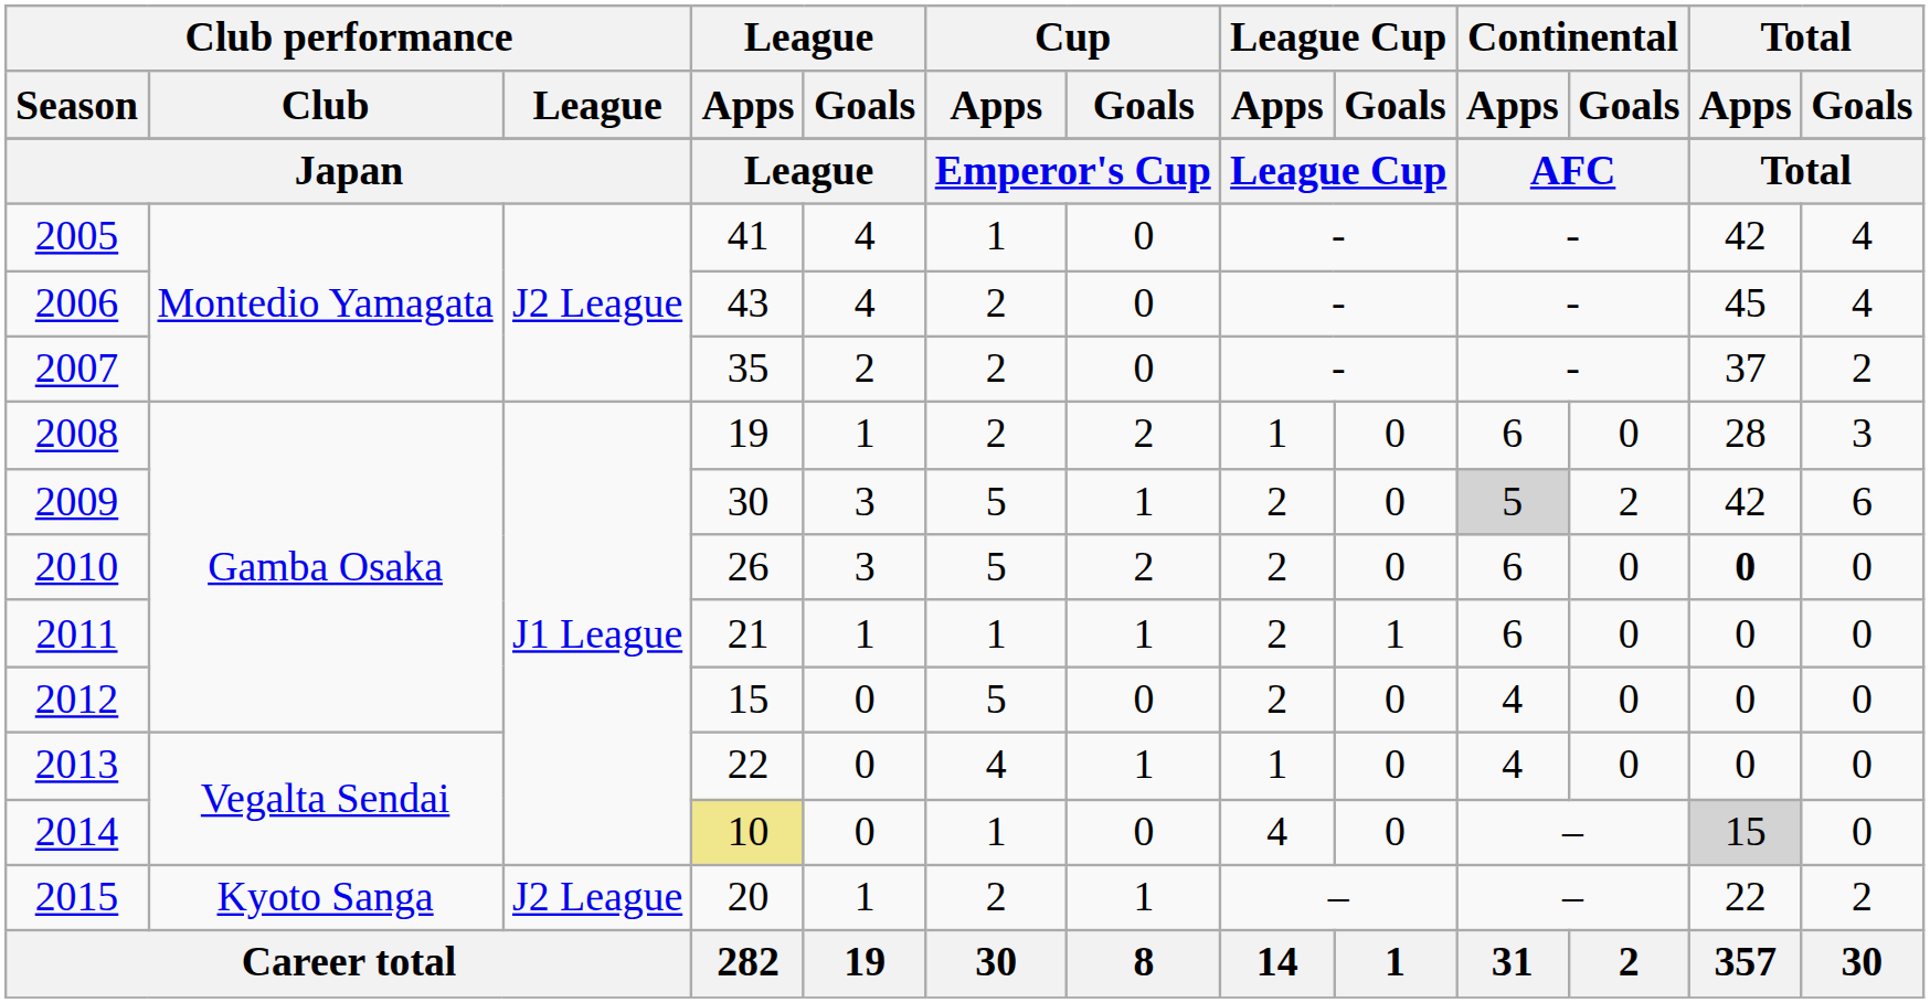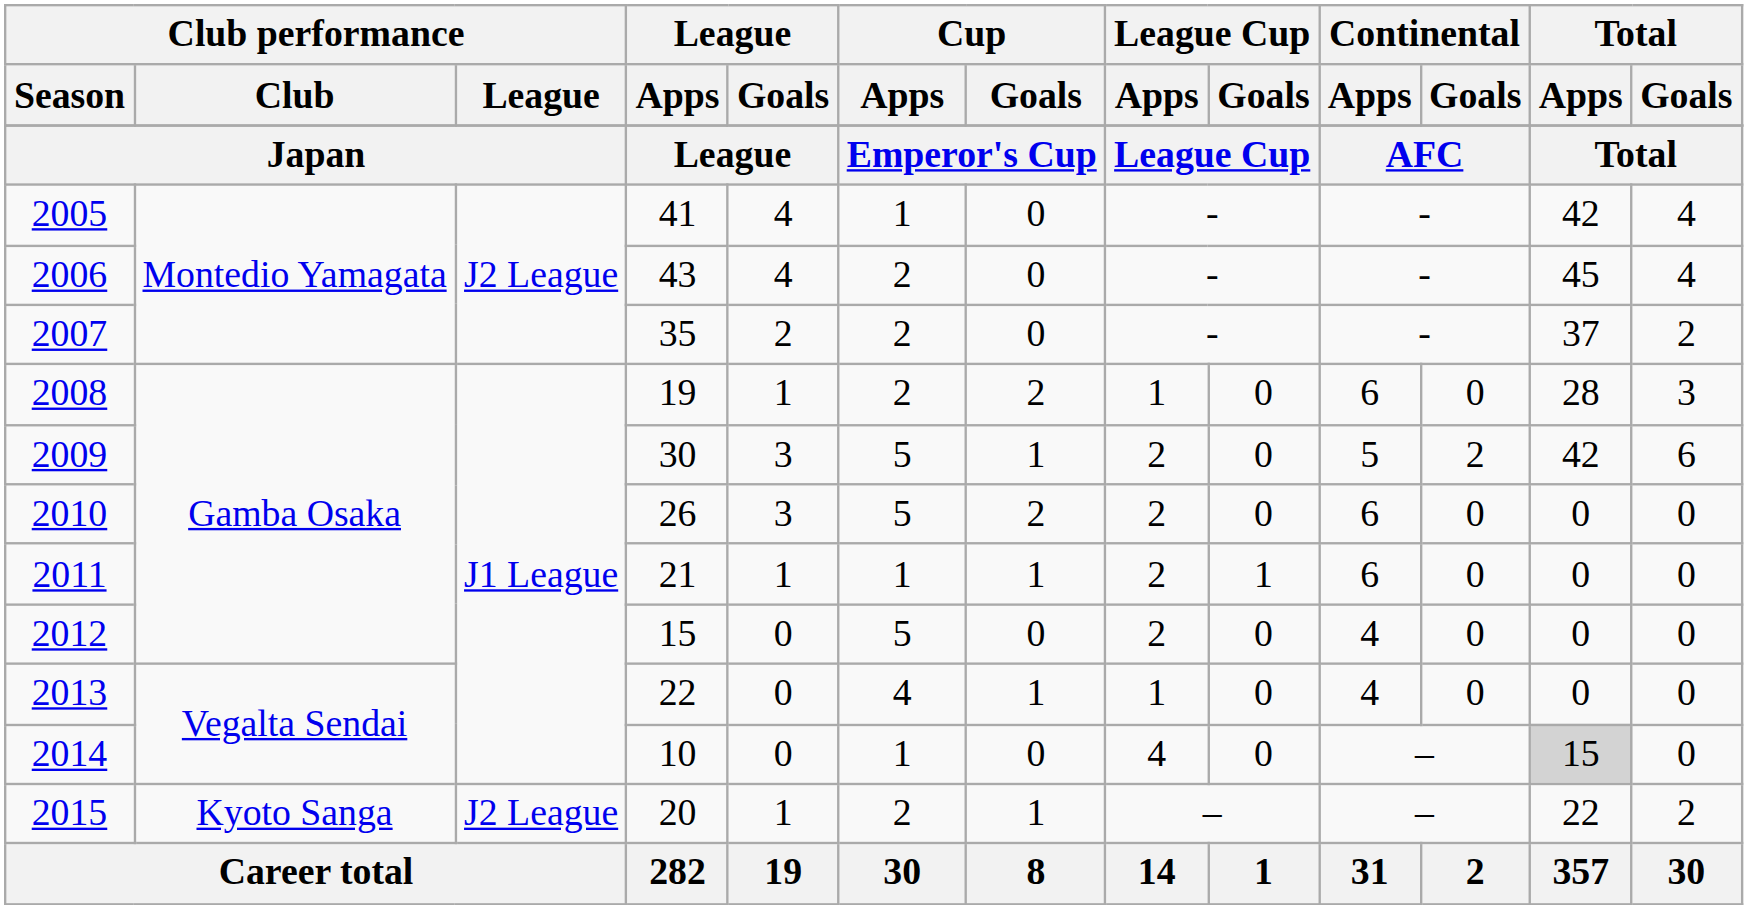2009 | Continental / Apps: lightgrey background -> no background
2010 | Total / Apps: bold -> normal
2014 | League / Apps: khaki background -> no background
